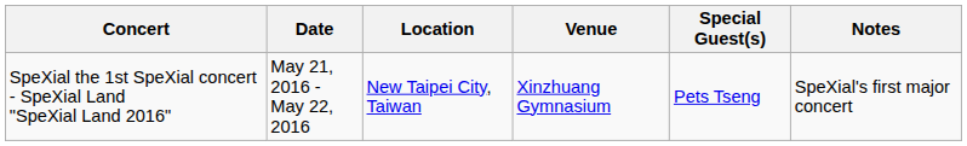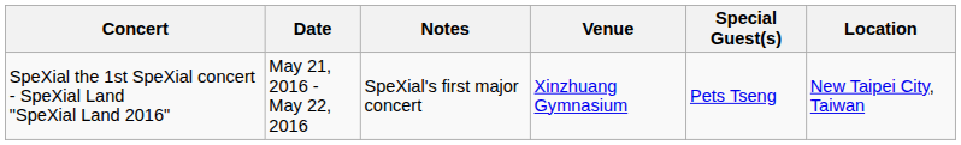columns swapped: Location <-> Notes
